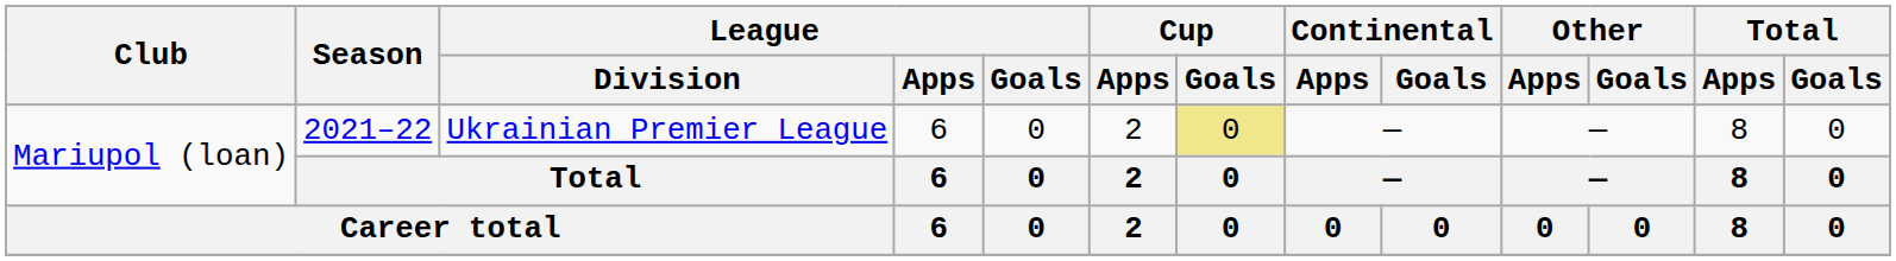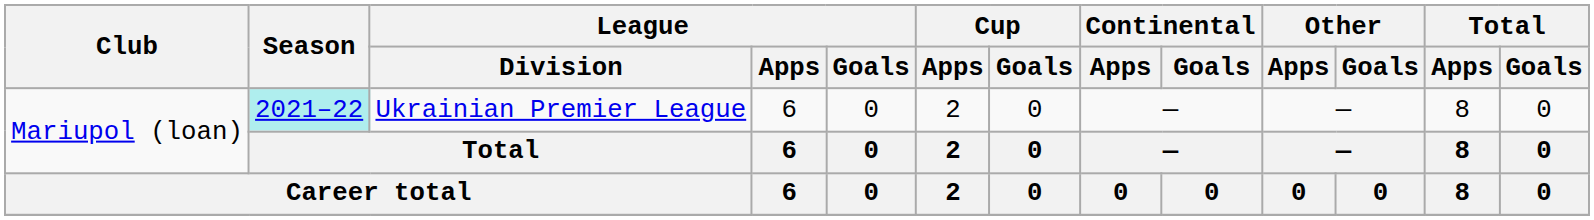Mariupol (loan) / Ukrainian Premier League | Season: no background -> paleturquoise background
Mariupol (loan) / Ukrainian Premier League | Cup / Goals: khaki background -> no background
